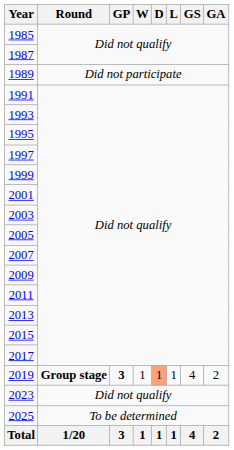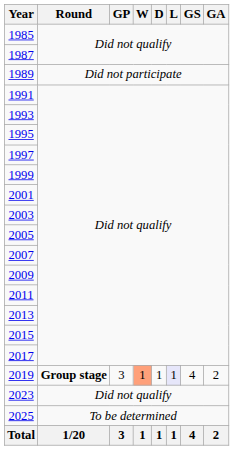2019 | GP: bold -> normal
2019 | W: no background -> lightsalmon background
2019 | D: lightsalmon background -> no background
2019 | L: no background -> lavender background
